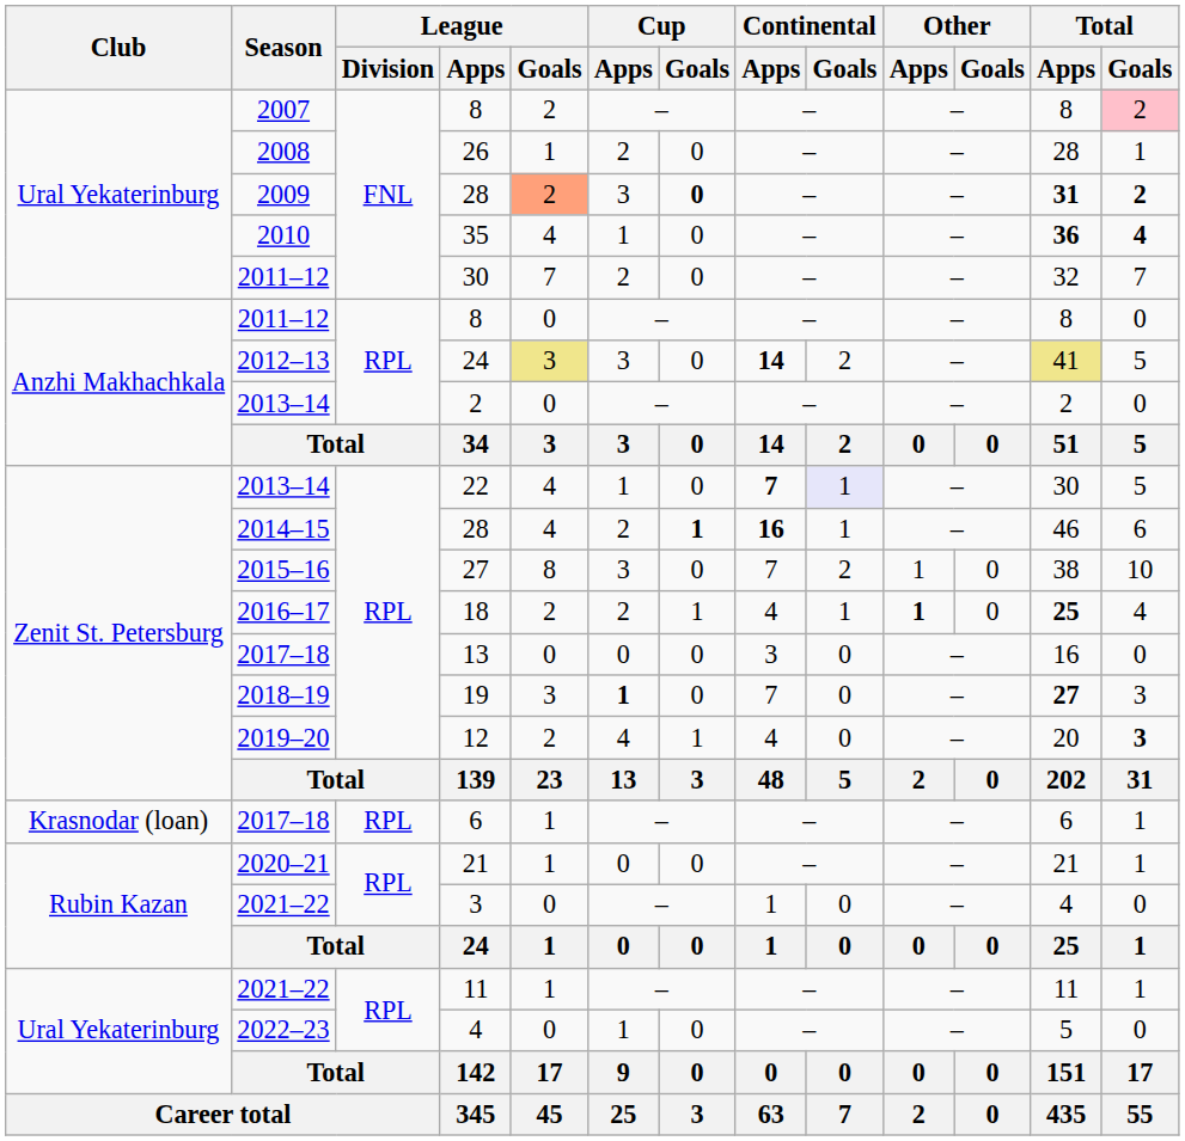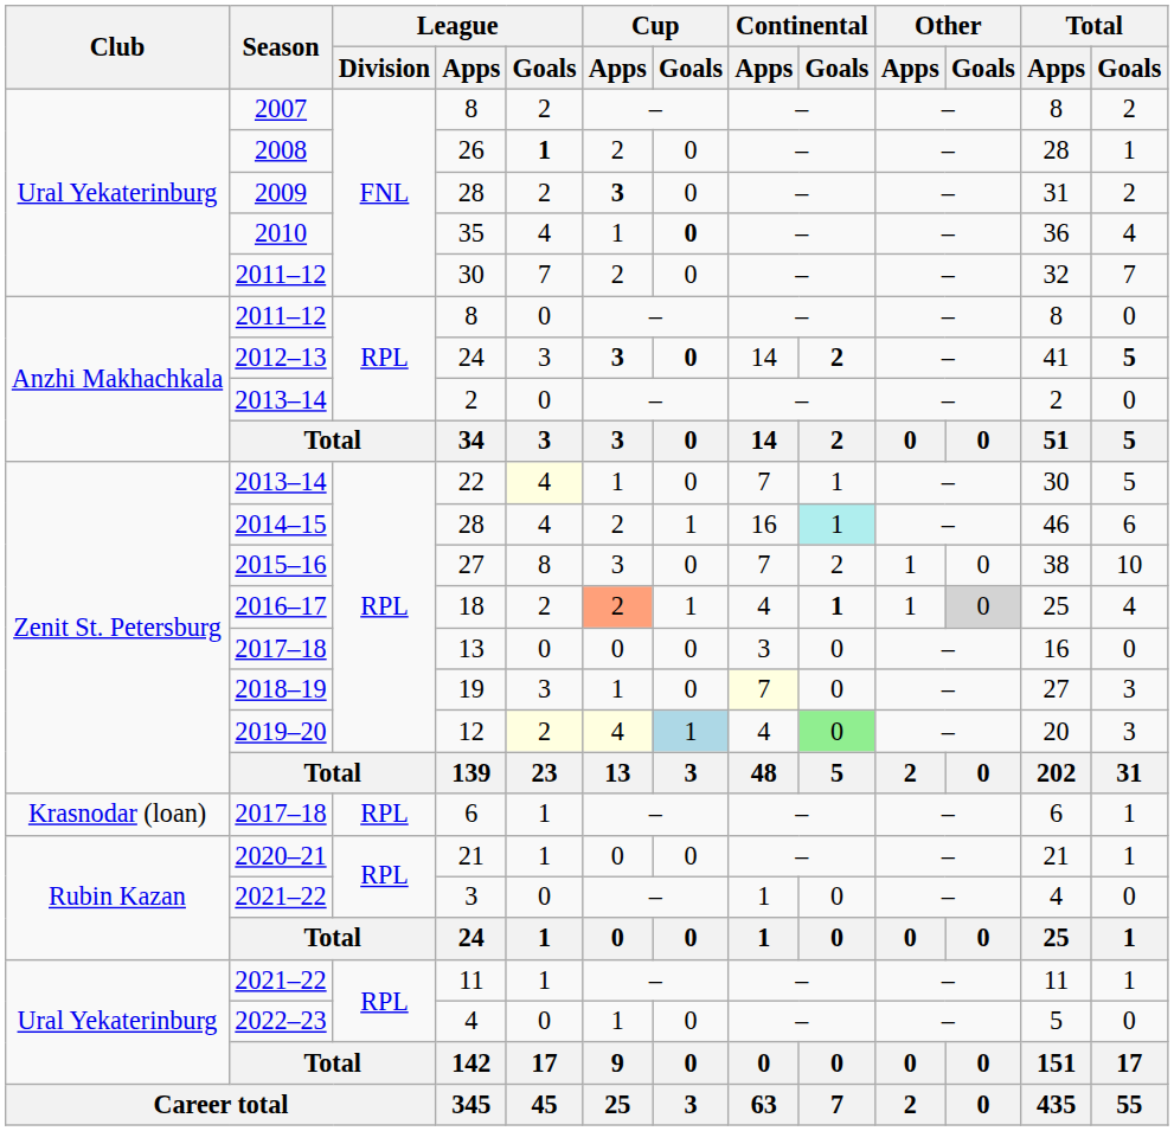2007 / 8 | Total / Goals: pink background -> no background
26 | League / Goals: normal -> bold
2009 / 28 | League / Goals: lightsalmon background -> no background
2009 / 28 | Cup / Apps: normal -> bold
2009 / 28 | Cup / Goals: bold -> normal
2009 / 28 | Total / Apps: bold -> normal
2009 / 28 | Total / Goals: bold -> normal
35 | Cup / Goals: normal -> bold
35 | Total / Apps: bold -> normal
35 | Total / Goals: bold -> normal
2012–13 / 24 | League / Goals: khaki background -> no background
2012–13 / 24 | Cup / Apps: normal -> bold
2012–13 / 24 | Cup / Goals: normal -> bold
2012–13 / 24 | Continental / Apps: bold -> normal
2012–13 / 24 | Continental / Goals: normal -> bold
2012–13 / 24 | Total / Apps: khaki background -> no background
2012–13 / 24 | Total / Goals: normal -> bold
22 | League / Goals: no background -> lightyellow background
22 | Continental / Apps: bold -> normal
22 | Continental / Goals: lavender background -> no background
2014–15 / 28 | Cup / Goals: bold -> normal
2014–15 / 28 | Continental / Apps: bold -> normal
2014–15 / 28 | Continental / Goals: no background -> paleturquoise background
18 | Cup / Apps: no background -> lightsalmon background
18 | Continental / Goals: normal -> bold
18 | Other / Apps: bold -> normal
18 | Other / Goals: no background -> lightgrey background
18 | Total / Apps: bold -> normal
19 | Cup / Apps: bold -> normal
19 | Continental / Apps: no background -> lightyellow background
19 | Total / Apps: bold -> normal
12 | League / Goals: no background -> lightyellow background
12 | Cup / Apps: no background -> lightyellow background
12 | Cup / Goals: no background -> lightblue background
12 | Continental / Goals: no background -> lightgreen background
12 | Total / Goals: bold -> normal
